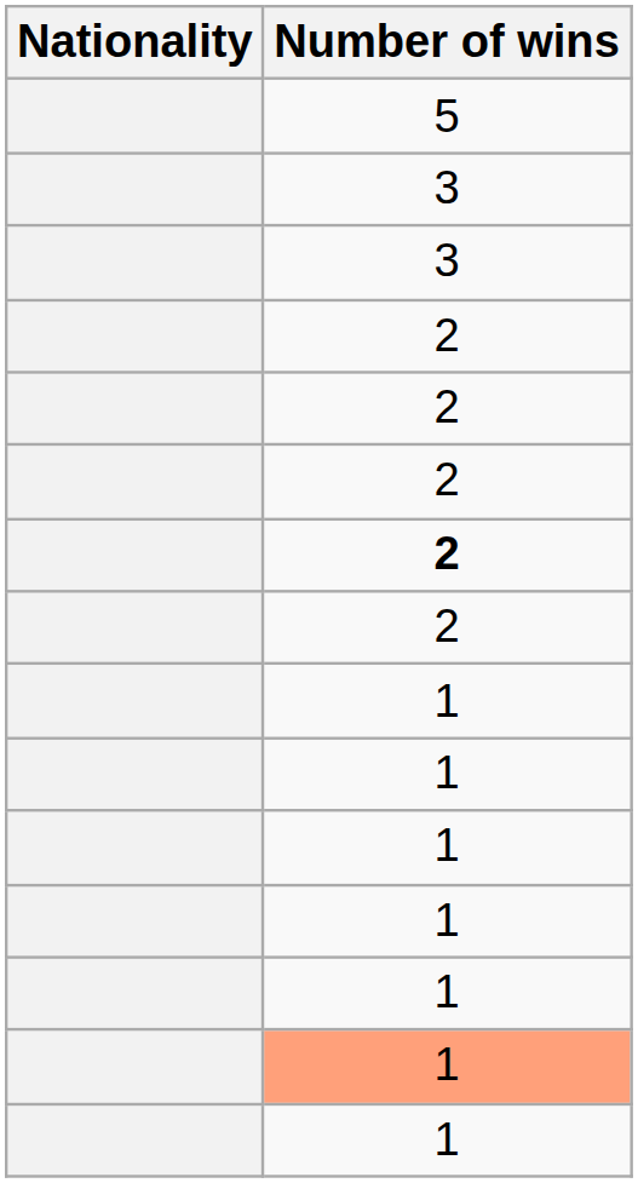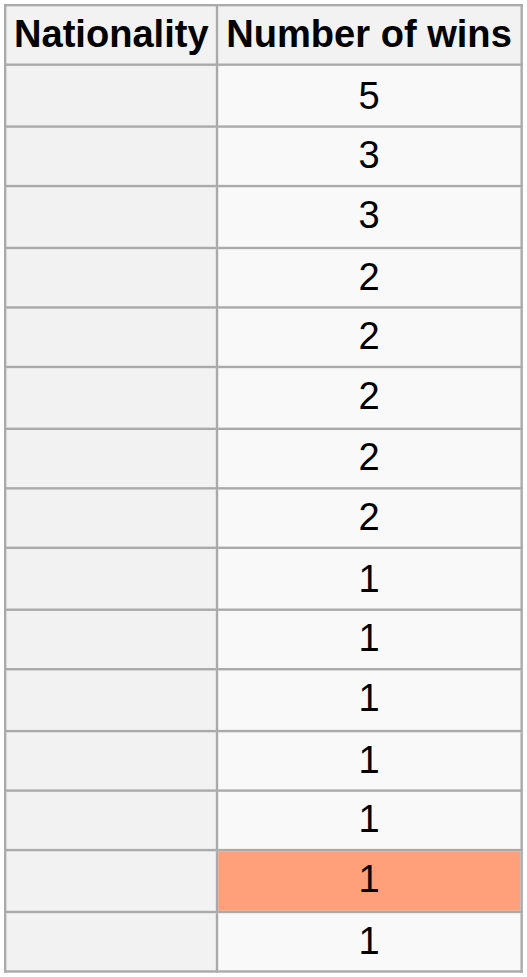row 8 | Number of wins: bold -> normal
